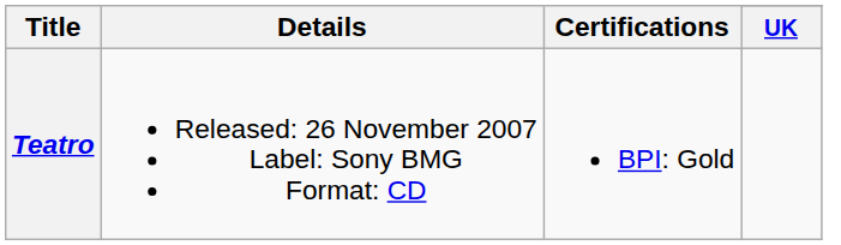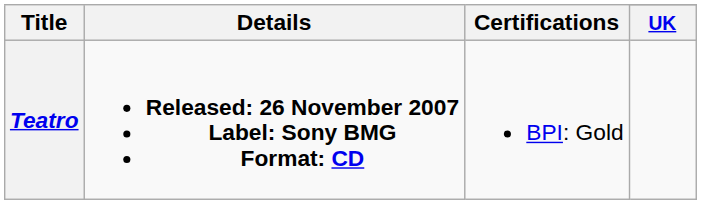Teatro | Details: normal -> bold
